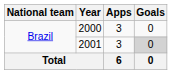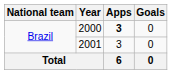2000 | Apps: normal -> bold
2001 | Goals: lightgrey background -> no background
